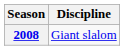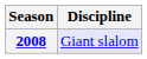2008 | Discipline: no background -> lavender background
